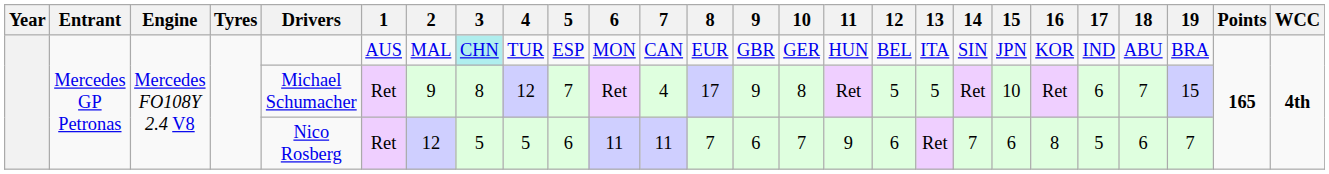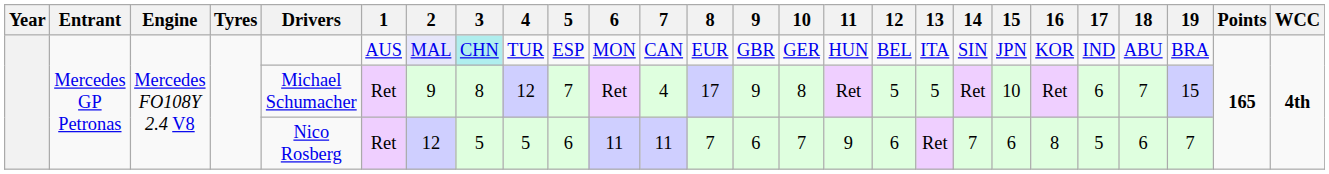row 2 | 2: no background -> lavender background
